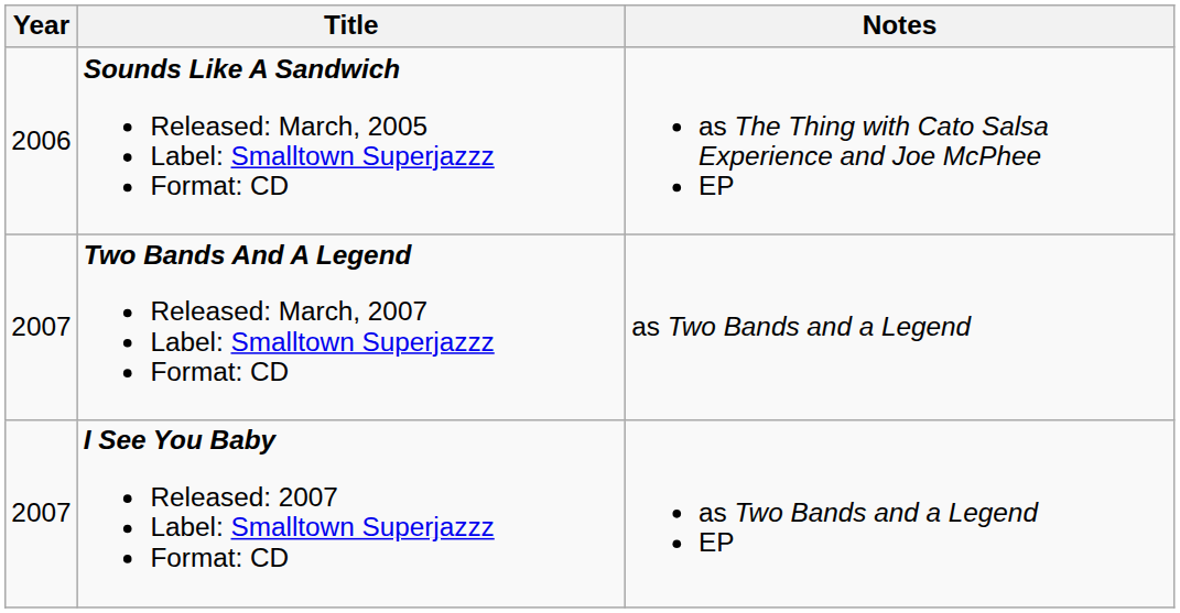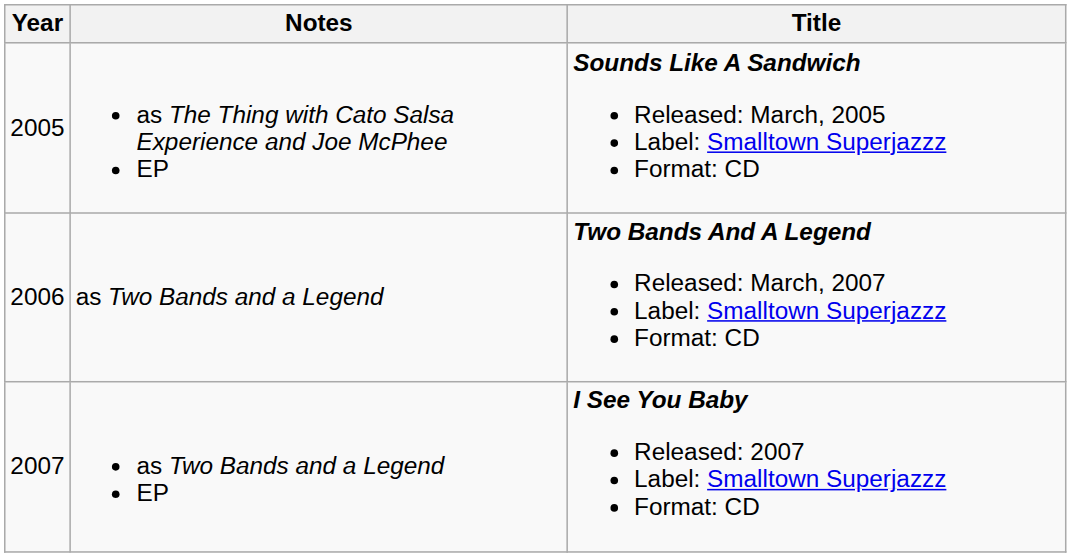columns swapped: Title <-> Notes
row 2 | Year: 2006 -> 2005
row 3 | Year: 2007 -> 2006
